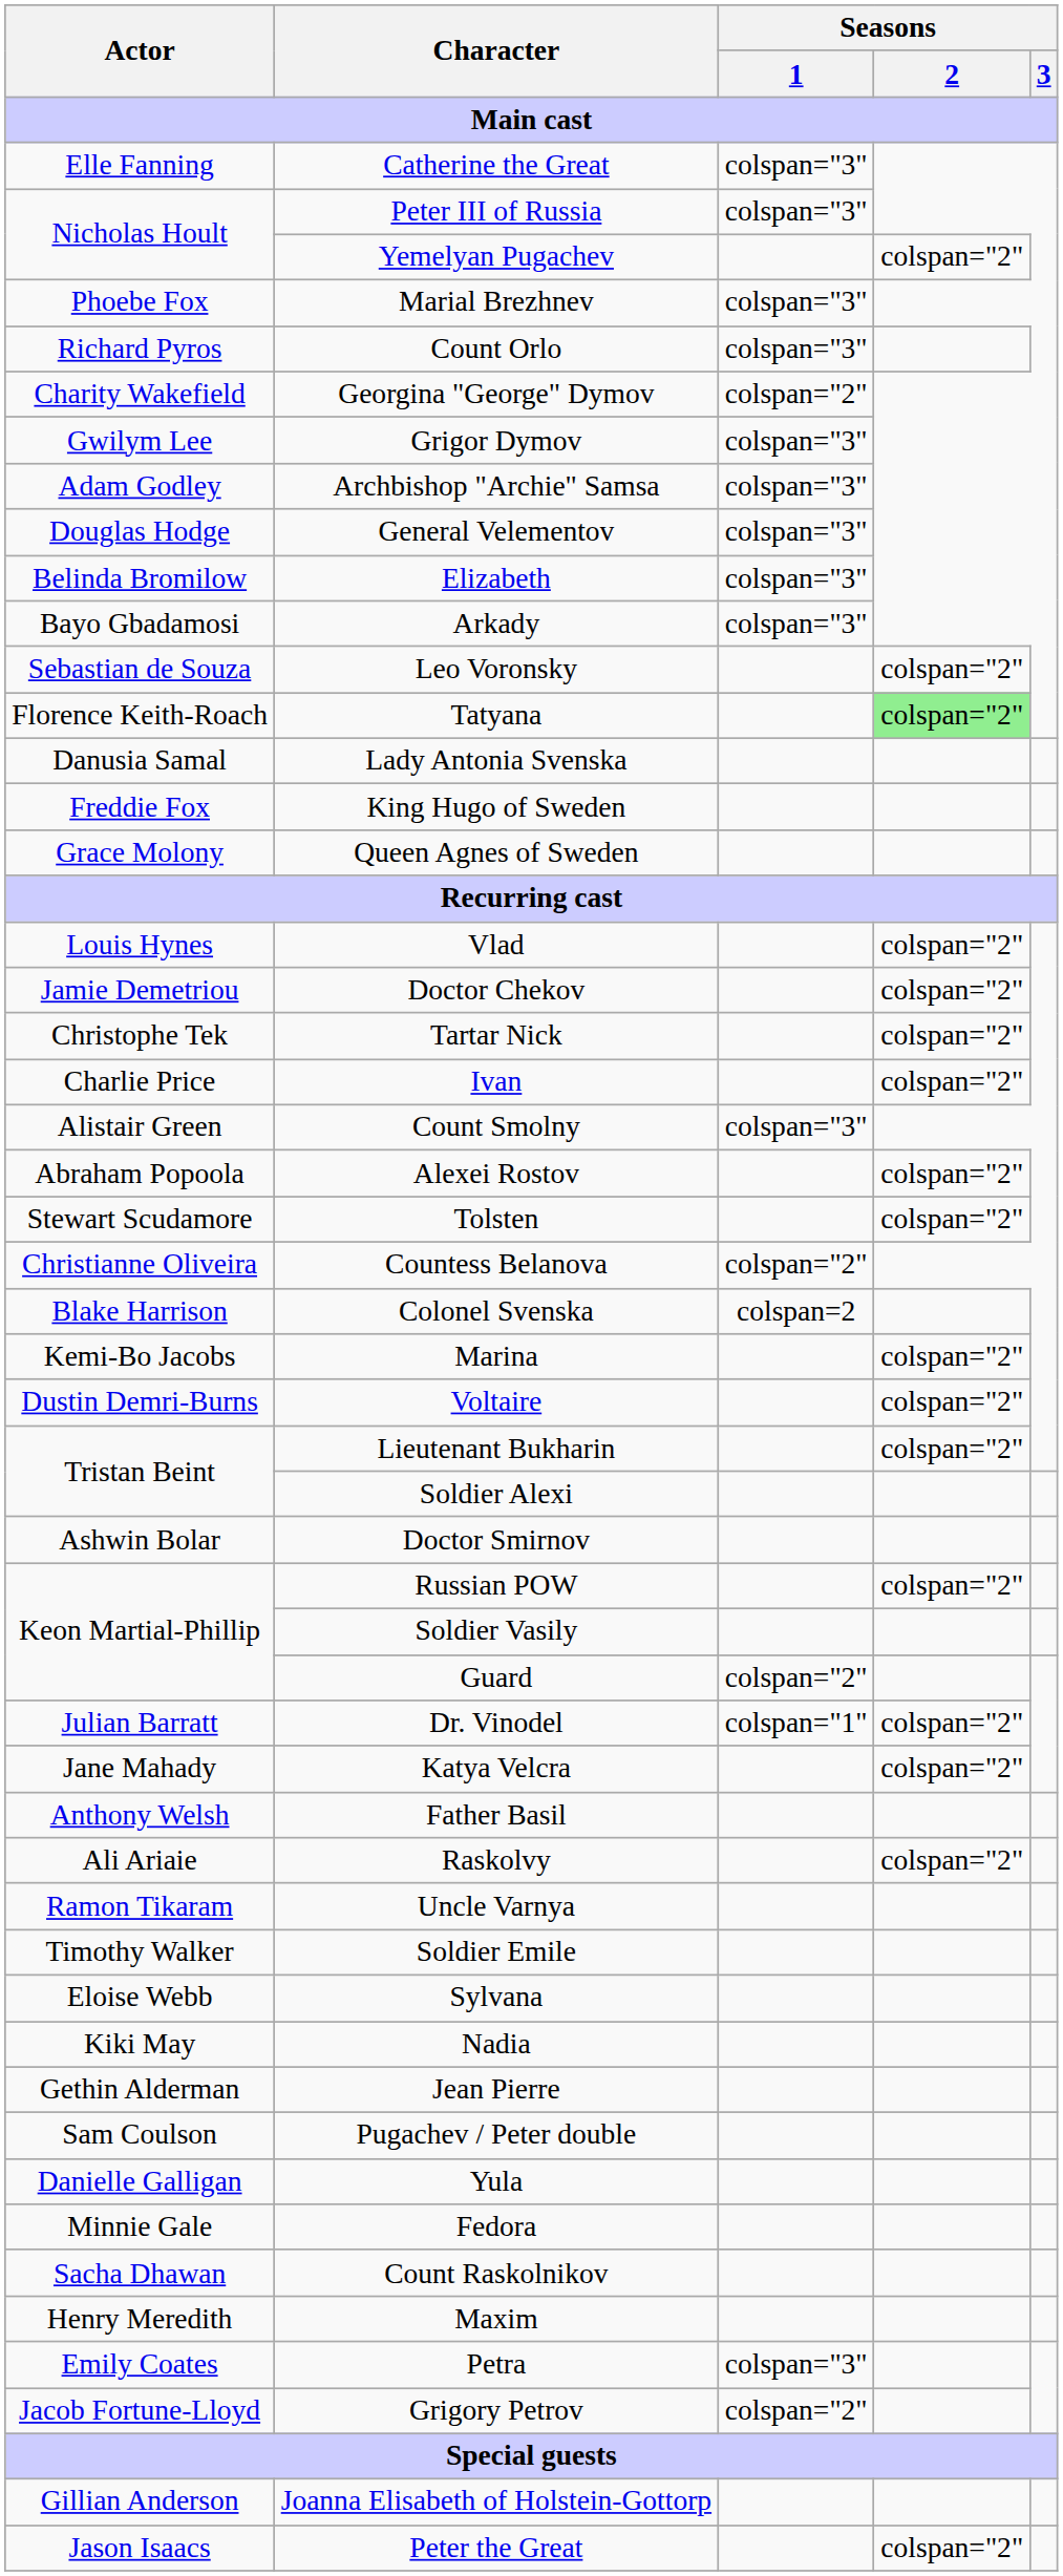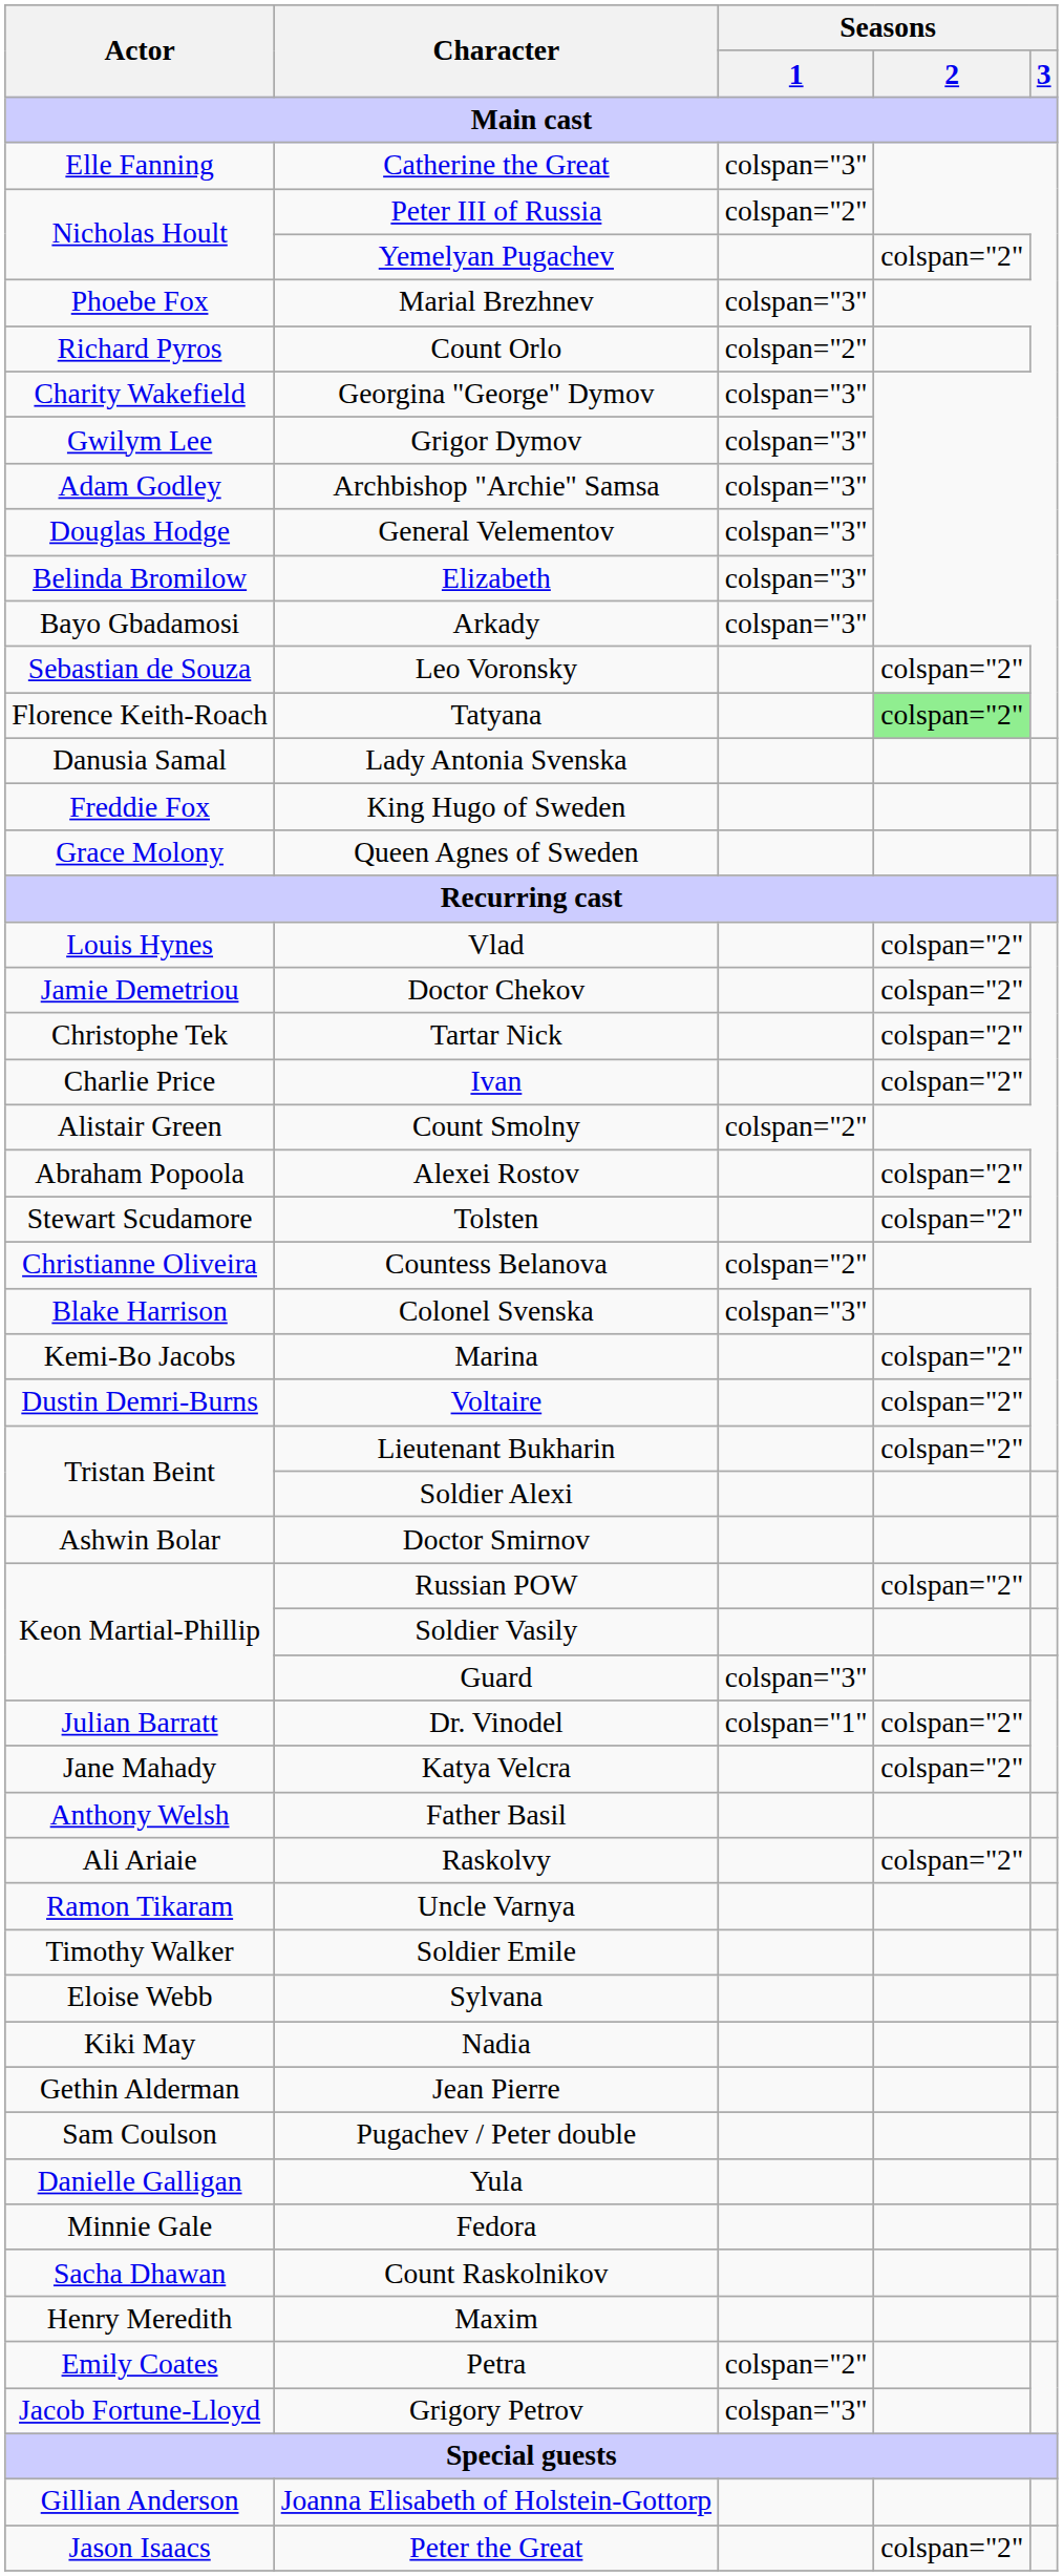Peter III of Russia | Seasons / 1 / Main cast: colspan="3" -> colspan="2"
Count Orlo | Seasons / 1 / Main cast: colspan="3" -> colspan="2"
Georgina "George" Dymov | Seasons / 1 / Main cast: colspan="2" -> colspan="3"
Count Smolny | Seasons / 1 / Main cast: colspan="3" -> colspan="2"
Colonel Svenska | Seasons / 1 / Main cast: colspan=2 -> colspan="3"
Guard | Seasons / 1 / Main cast: colspan="2" -> colspan="3"
Petra | Seasons / 1 / Main cast: colspan="3" -> colspan="2"
Grigory Petrov | Seasons / 1 / Main cast: colspan="2" -> colspan="3"
